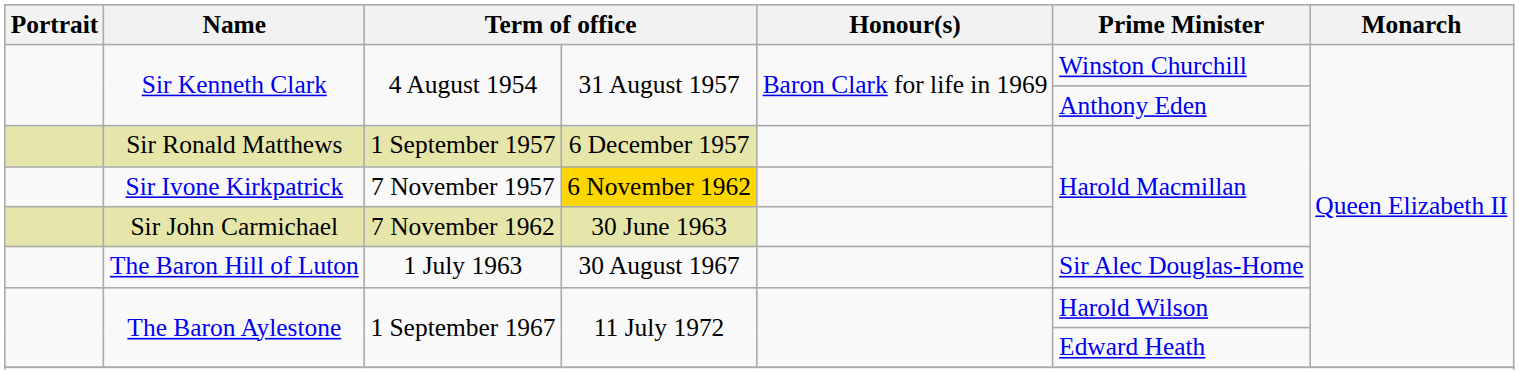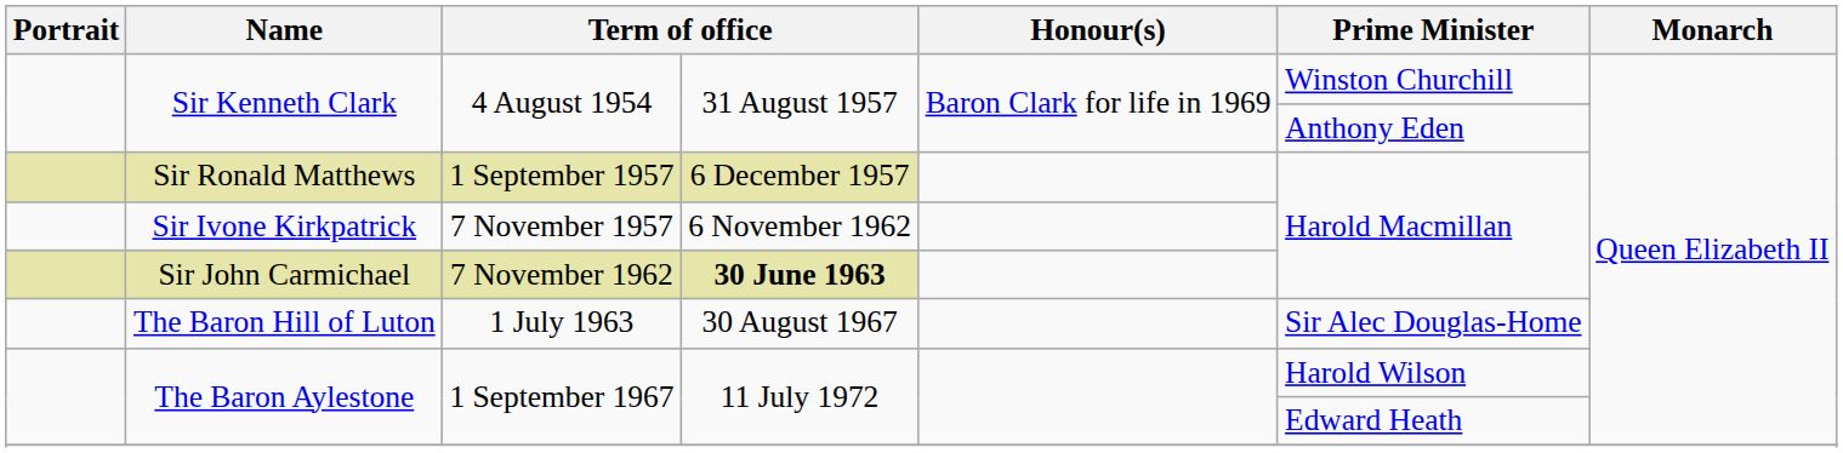Sir Ivone Kirkpatrick | column 4: gold background -> no background
Sir John Carmichael | column 4: normal -> bold
